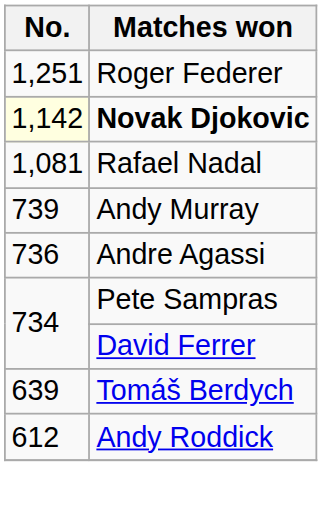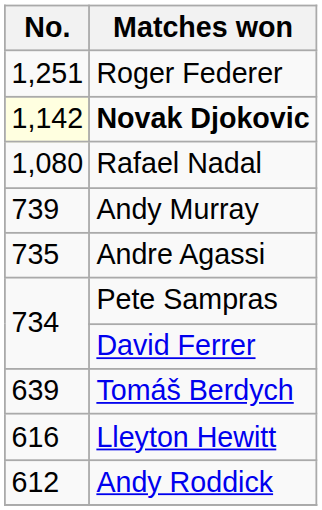Rafael Nadal | No.: 1,081 -> 1,080
Andre Agassi | No.: 736 -> 735
+ row: 616 | Lleyton Hewitt
